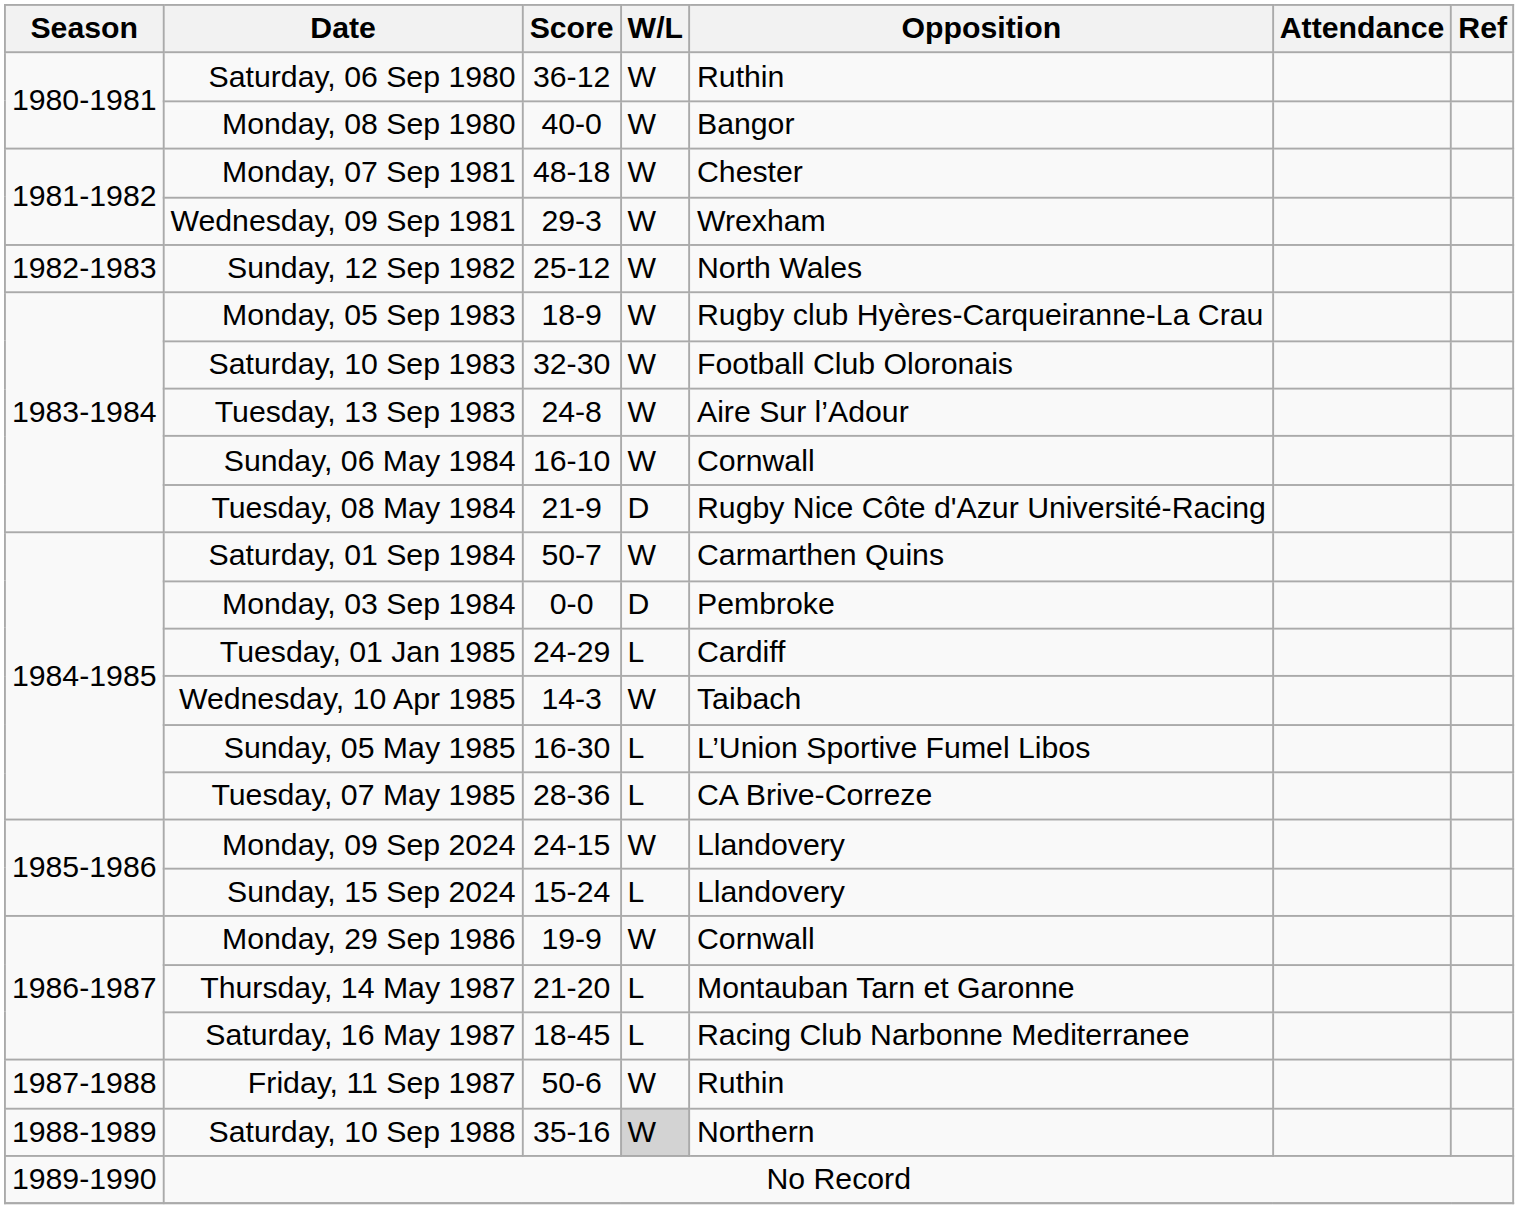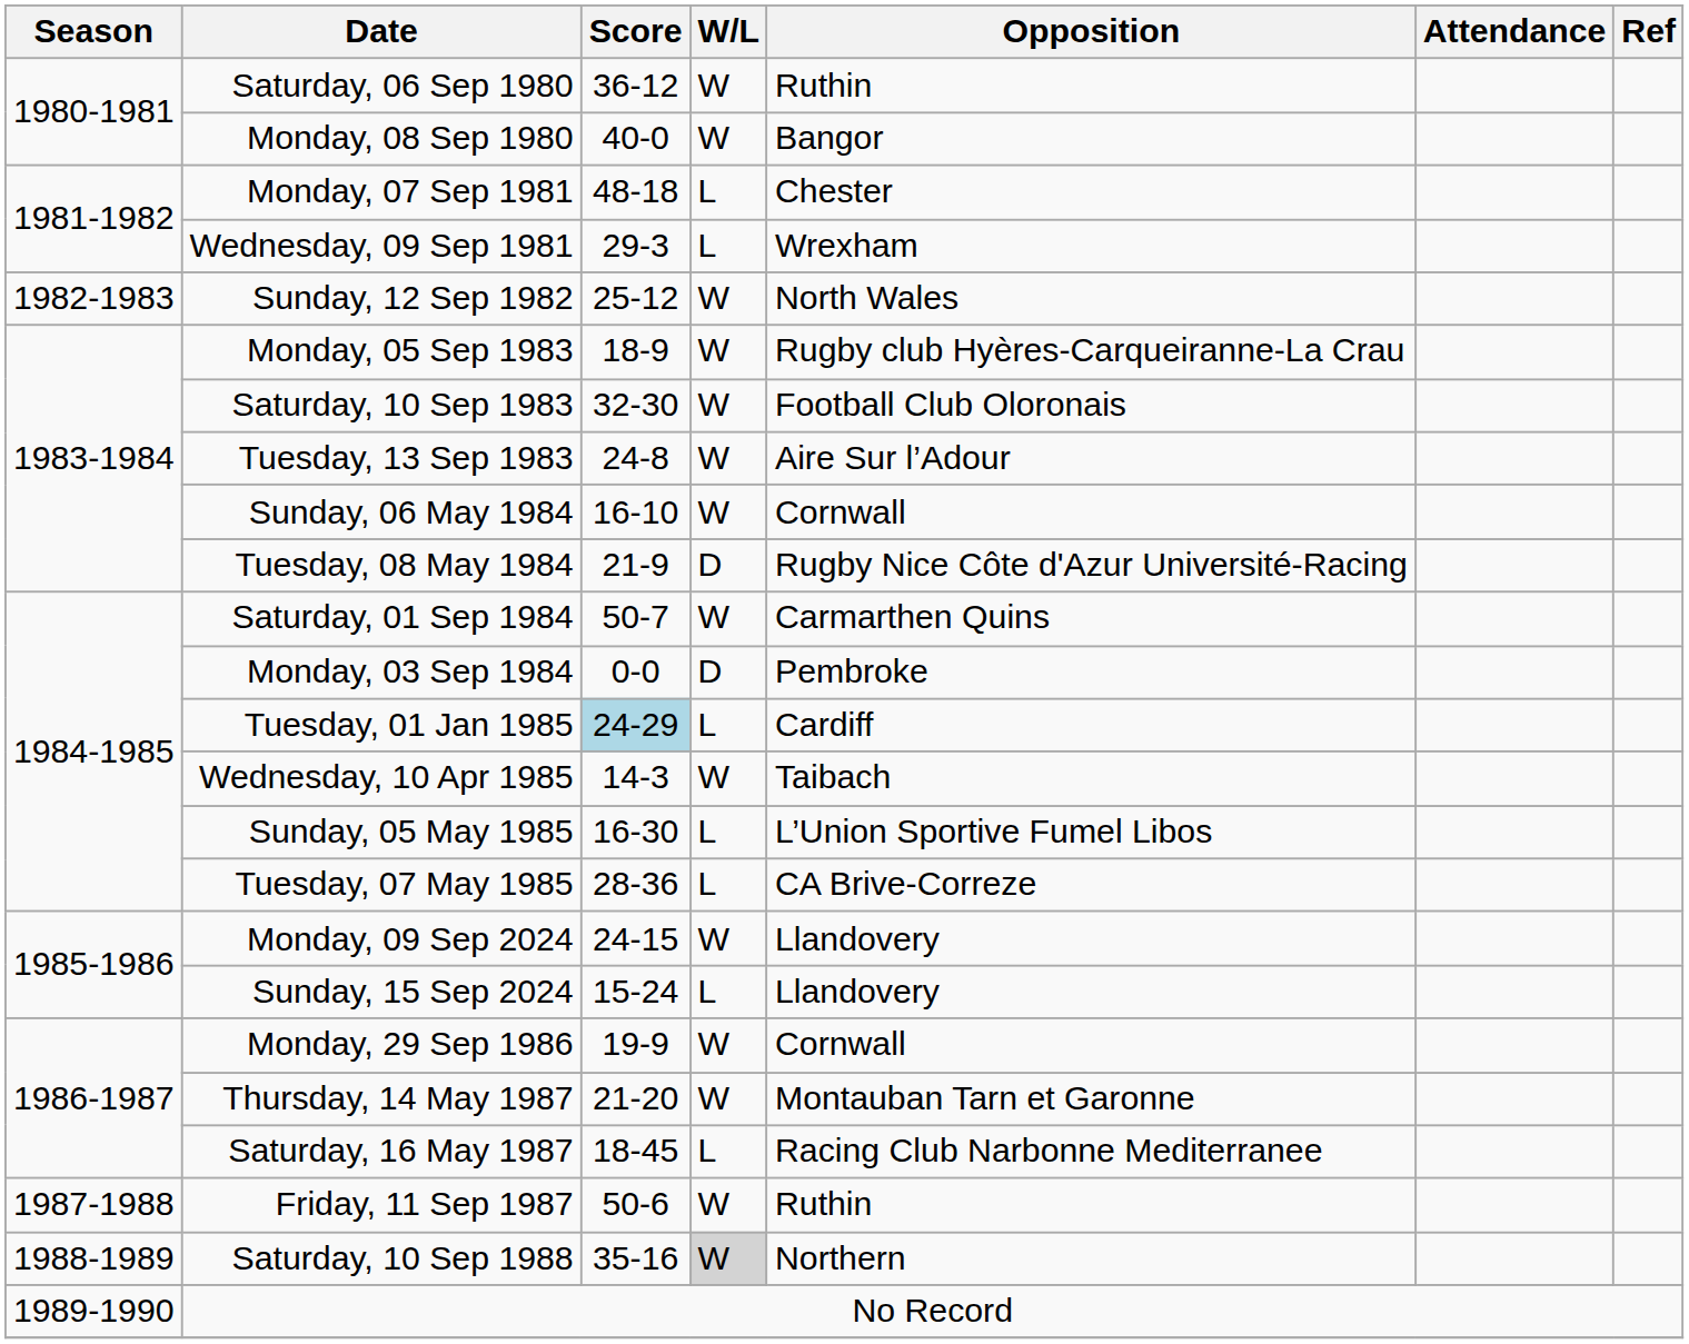Monday, 07 Sep 1981 | W/L: W -> L
Wednesday, 09 Sep 1981 | W/L: W -> L
Tuesday, 01 Jan 1985 | Score: no background -> lightblue background
Thursday, 14 May 1987 | W/L: L -> W
